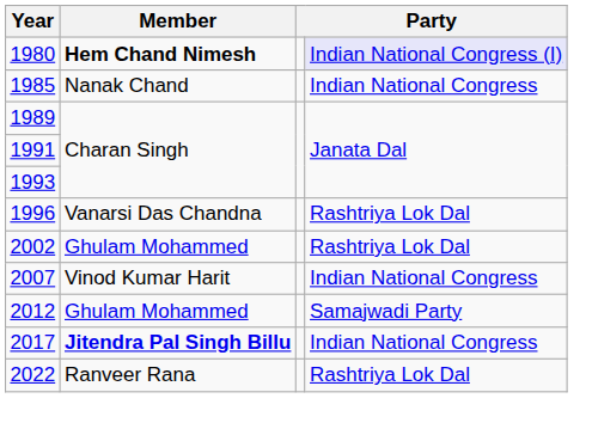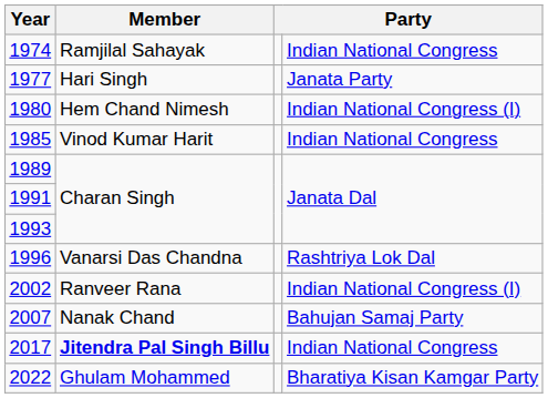+ row: 1974 | Ramjilal Sahayak | Indian National Congress
+ row: 1977 | Hari Singh | Janata Party
1980 | Member: bold -> normal
1980 | column 4: lavender background -> no background
1985 | Member: Nanak Chand -> Vinod Kumar Harit
2002 | Member: Ghulam Mohammed -> Ranveer Rana
2002 | column 4: Rashtriya Lok Dal -> Indian National Congress (I)
2007 | Member: Vinod Kumar Harit -> Nanak Chand
2007 | column 4: Indian National Congress -> Bahujan Samaj Party
- row: 2012 | Ghulam Mohammed | Samajwadi Party
2022 | Member: Ranveer Rana -> Ghulam Mohammed
2022 | column 4: Rashtriya Lok Dal -> Bharatiya Kisan Kamgar Party
